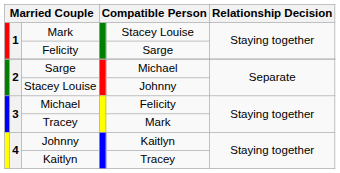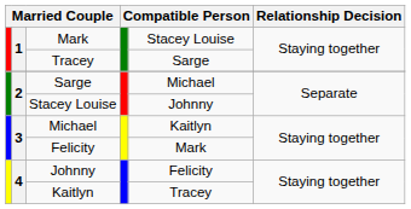row 3 | column 3: Felicity -> Tracey
row 6 | column 5: Felicity -> Kaitlyn
row 7 | column 3: Tracey -> Felicity
row 8 | column 5: Kaitlyn -> Felicity
